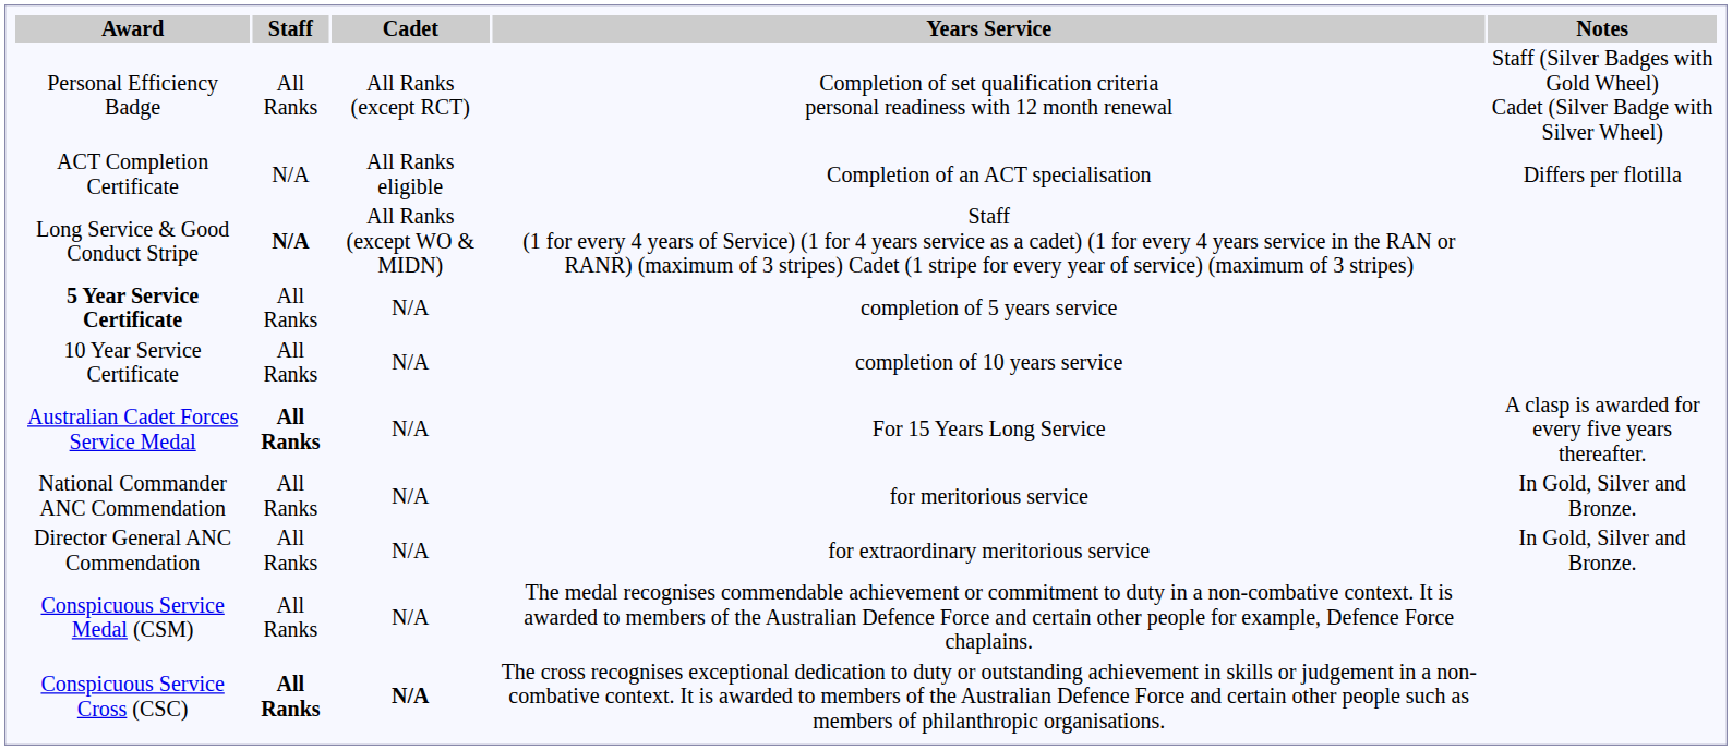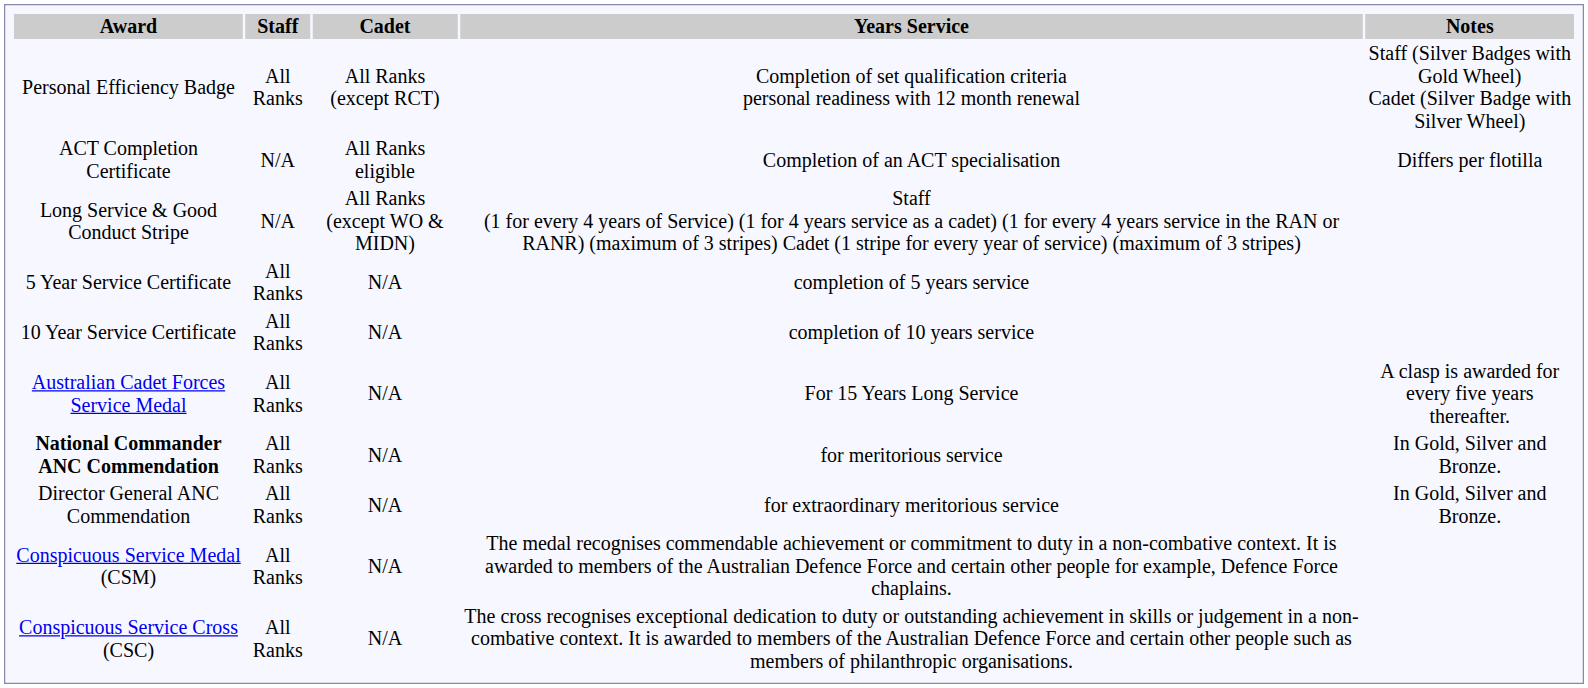row 4 | Staff: bold -> normal
row 5 | Award: bold -> normal
row 7 | Staff: bold -> normal
row 8 | Award: normal -> bold
row 11 | Staff: bold -> normal
row 11 | Cadet: bold -> normal
